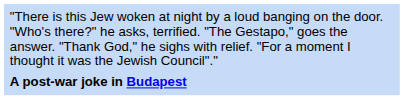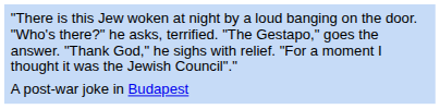row 2 | column 1: bold -> normal
